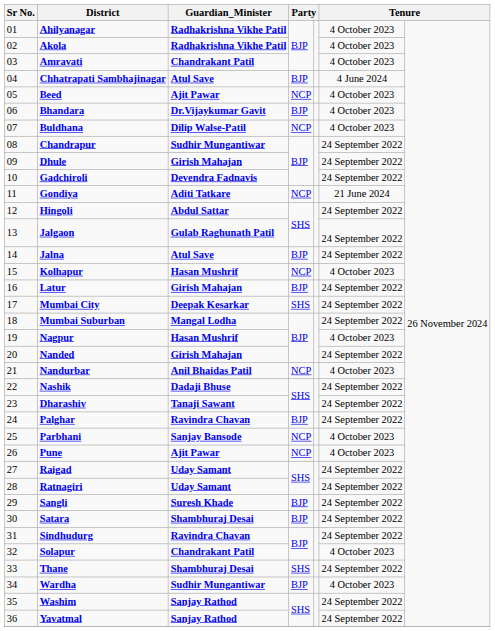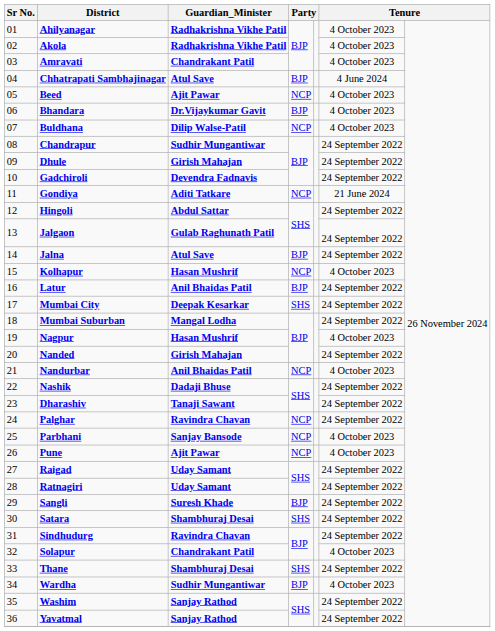Latur | Guardian_Minister: Girish Mahajan -> Anil Bhaidas Patil
Palghar | column 4: BJP -> NCP
Satara | column 4: BJP -> SHS
